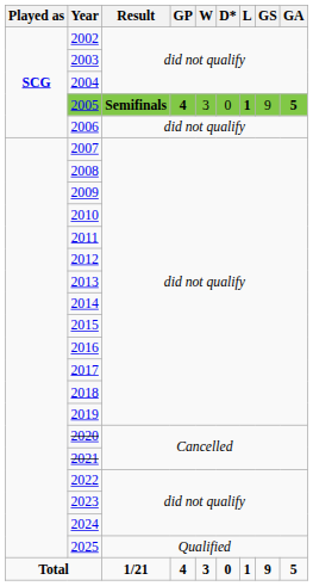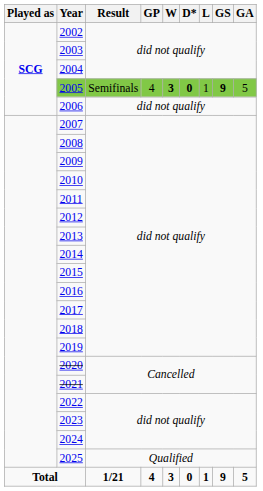2005 | Result: bold -> normal
2005 | GP: bold -> normal
2005 | W: normal -> bold
2005 | D*: normal -> bold
2005 | L: bold -> normal
2005 | GS: normal -> bold
2005 | GA: bold -> normal
